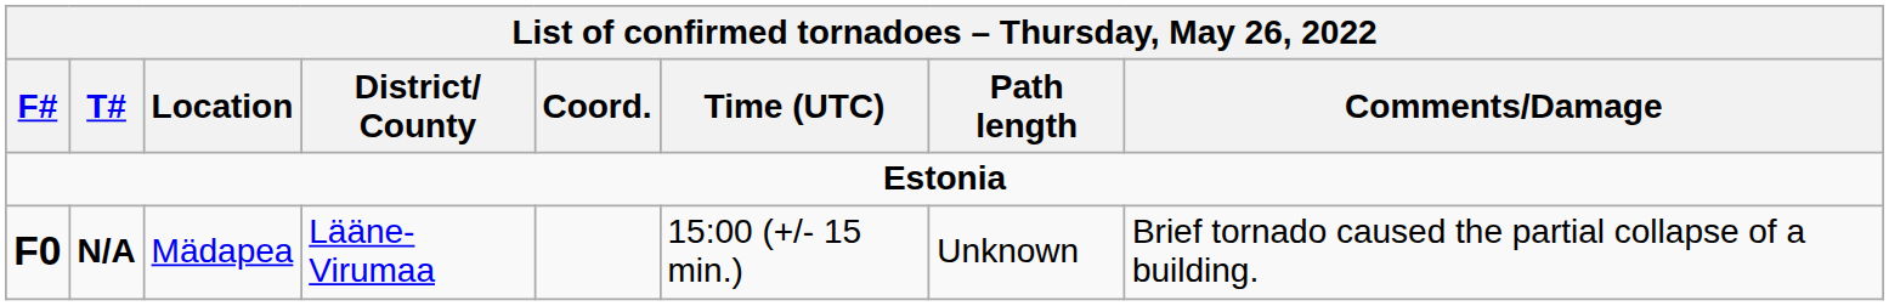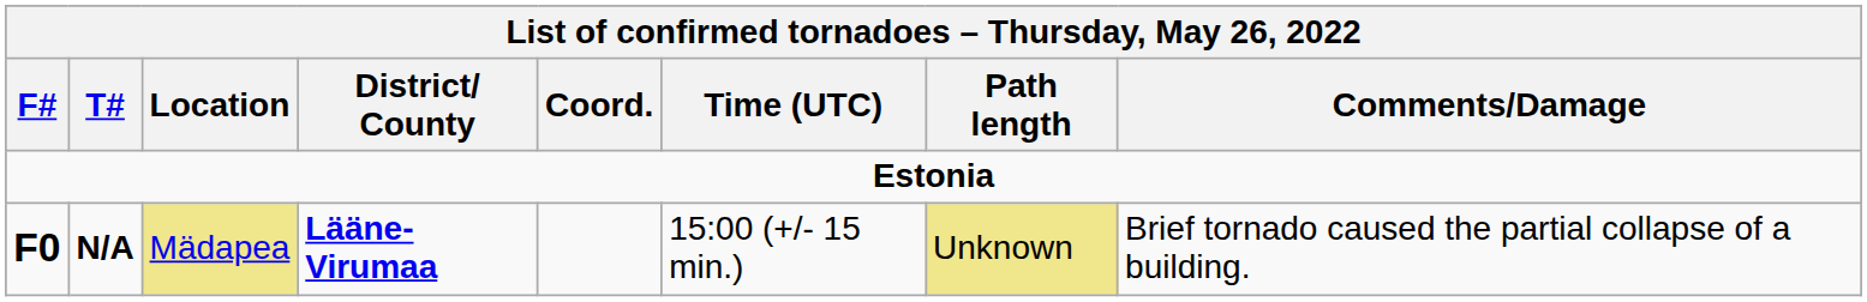F0 | Location: no background -> khaki background
F0 | District/ County: normal -> bold
F0 | Path length: no background -> khaki background
